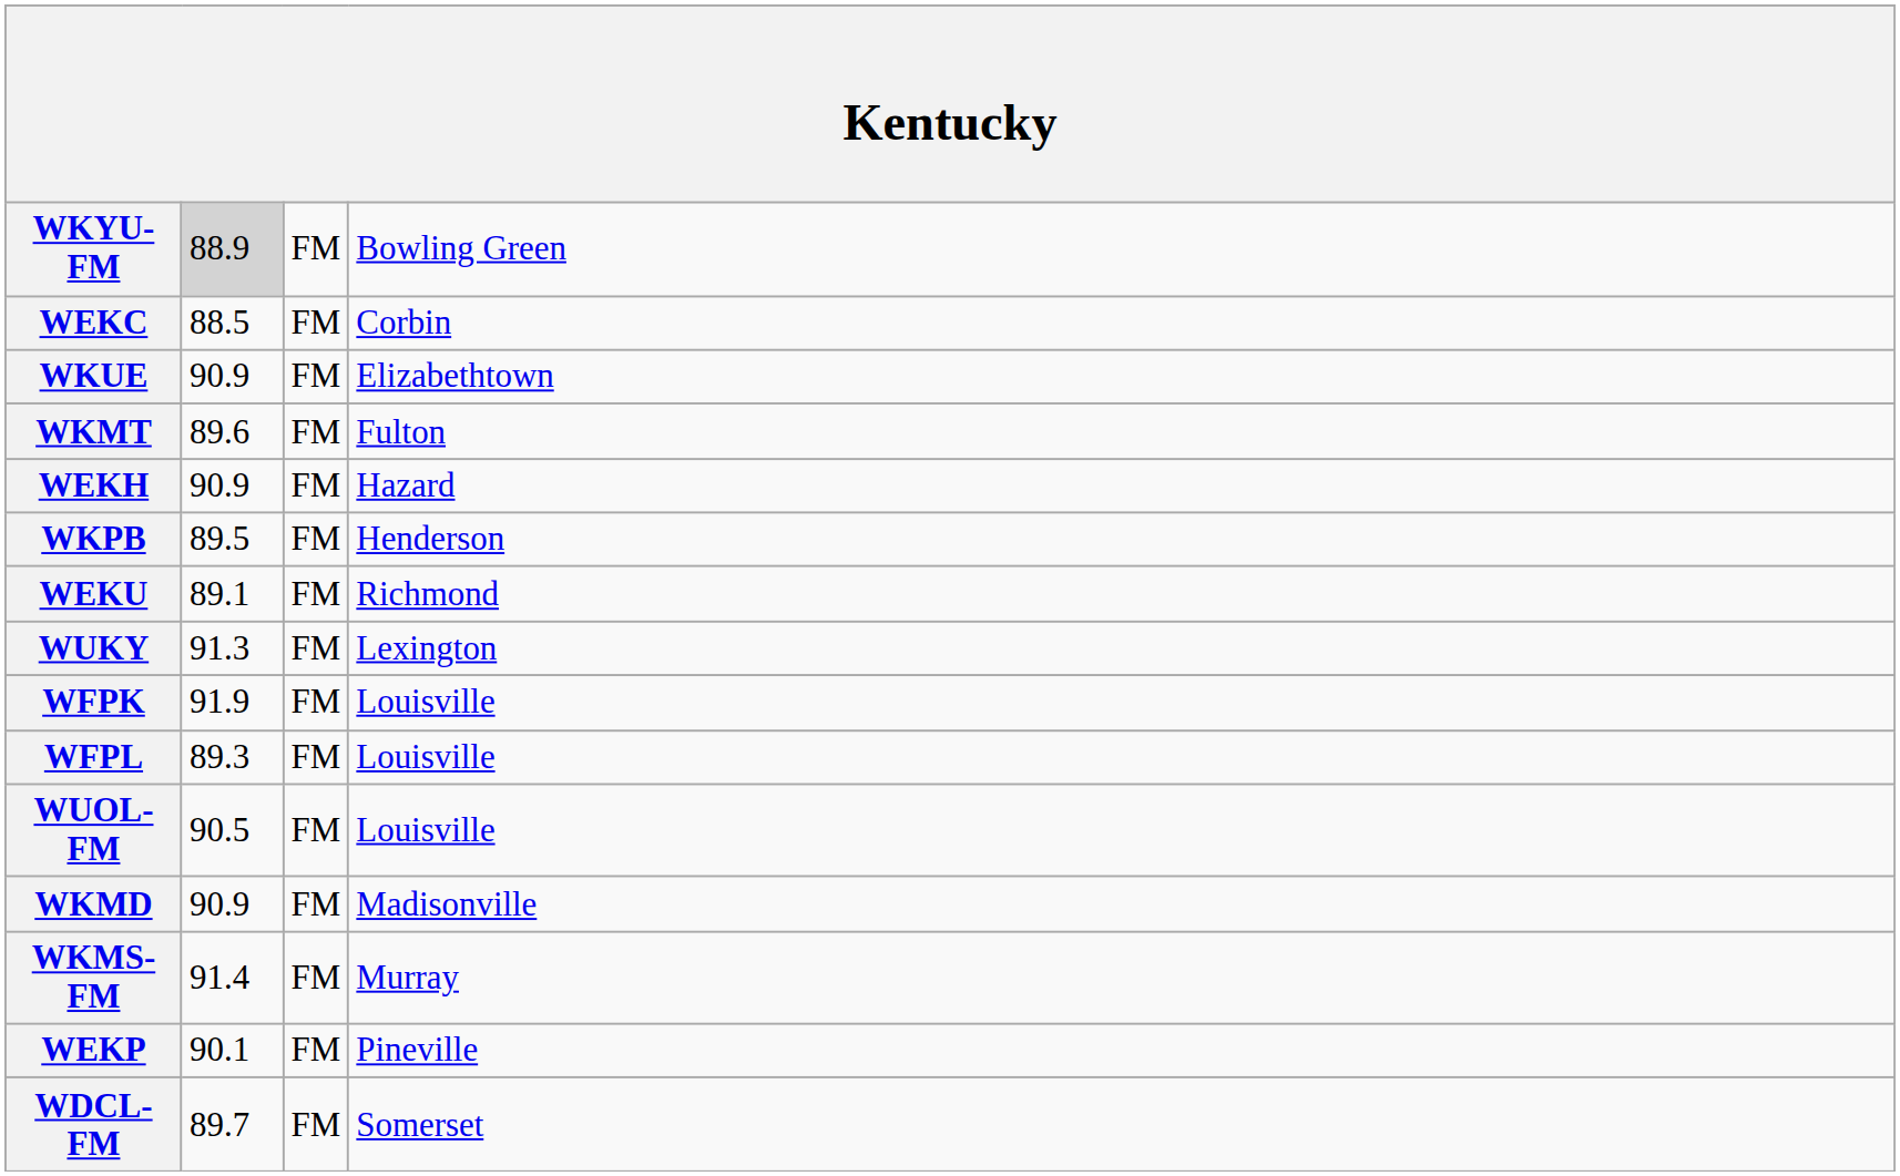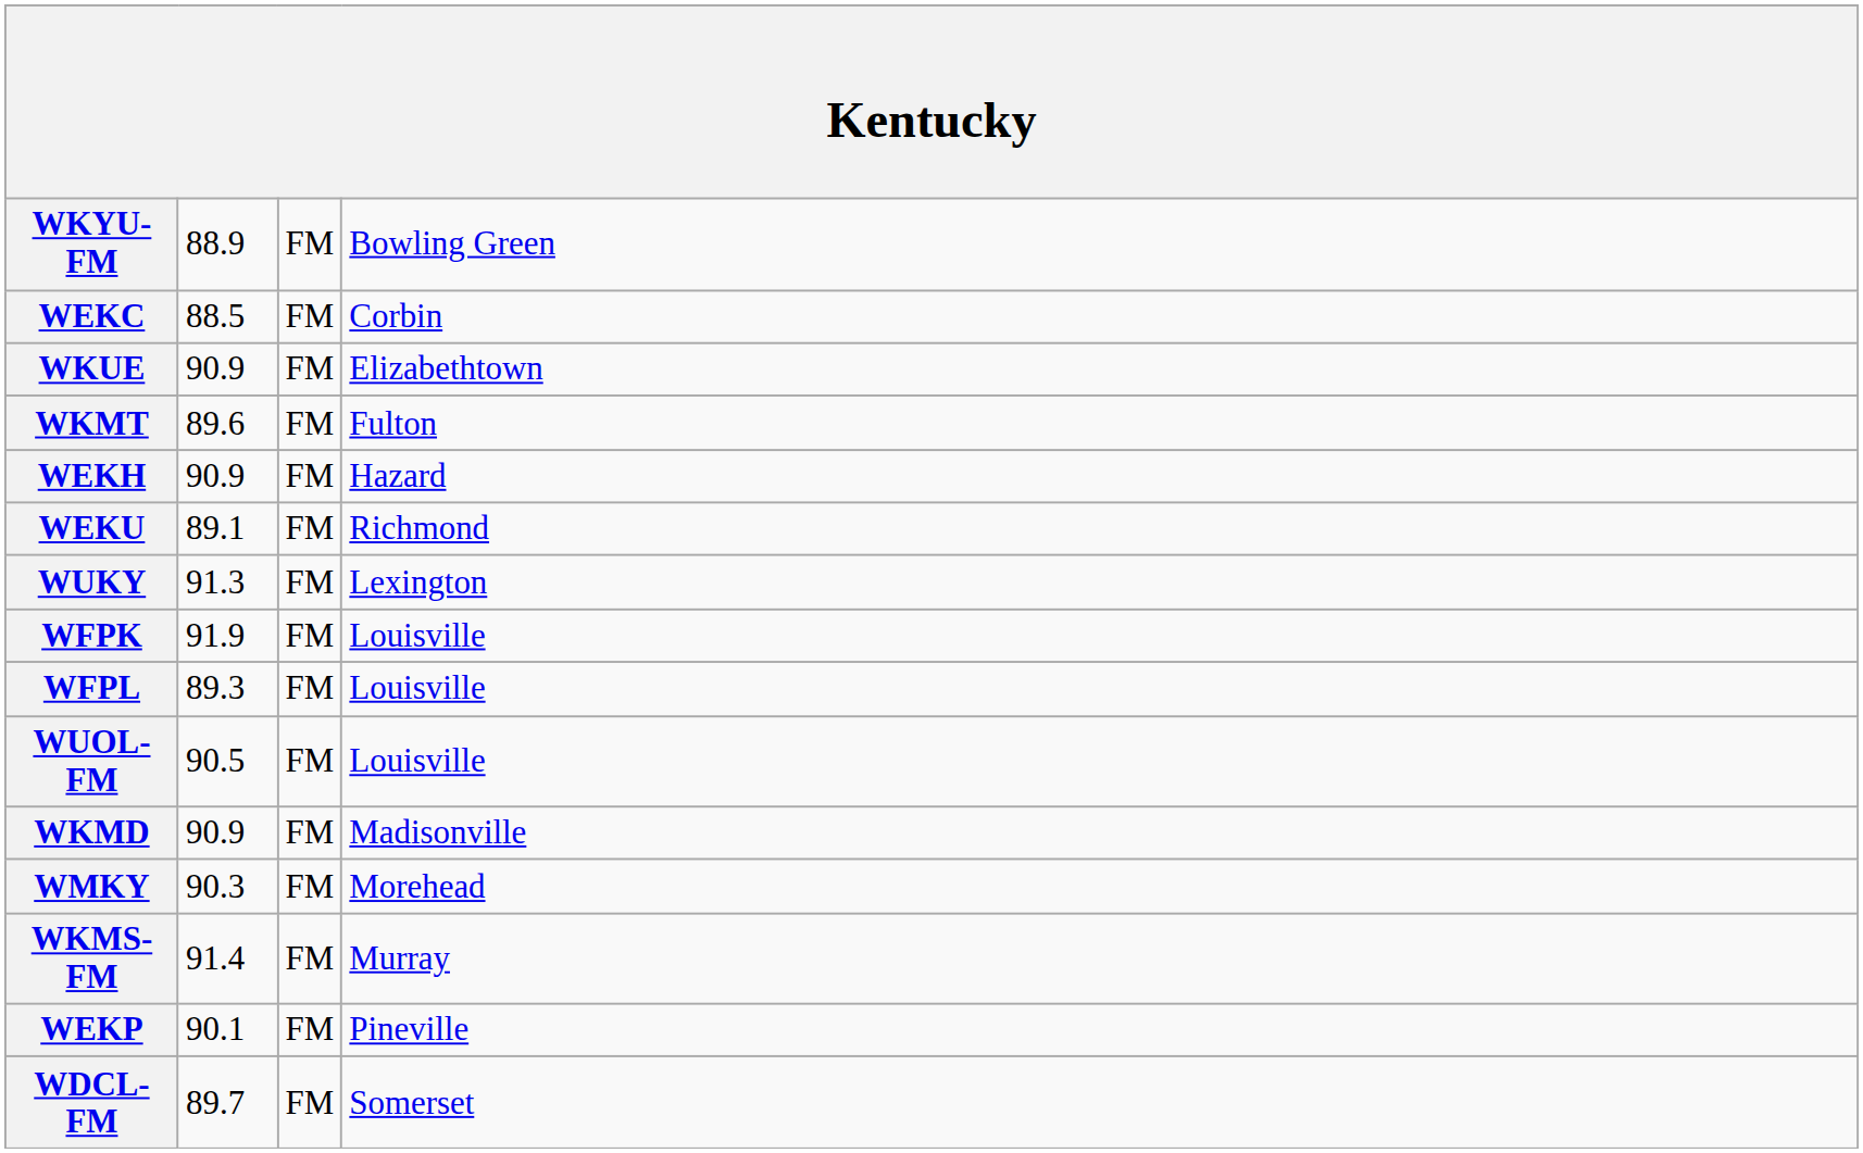WKYU-FM | column 2: lightgrey background -> no background
- row: WKPB | 89.5 | FM | Henderson
+ row: WMKY | 90.3 | FM | Morehead
